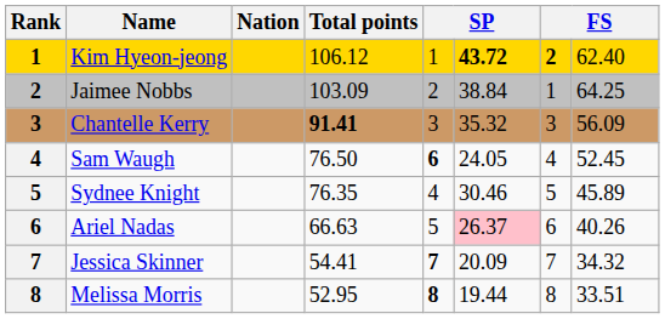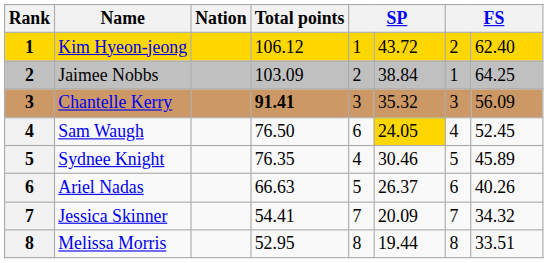Kim Hyeon-jeong | column 6: bold -> normal
Kim Hyeon-jeong | column 7: bold -> normal
Sam Waugh | column 5: bold -> normal
Sam Waugh | column 6: no background -> gold background
Ariel Nadas | column 6: pink background -> no background
Jessica Skinner | column 5: bold -> normal
Melissa Morris | column 5: bold -> normal
